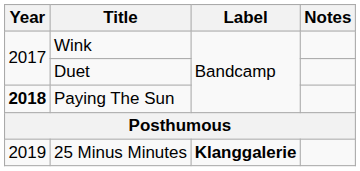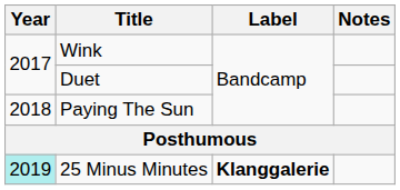Paying The Sun | Year: bold -> normal
25 Minus Minutes | Year: no background -> paleturquoise background
